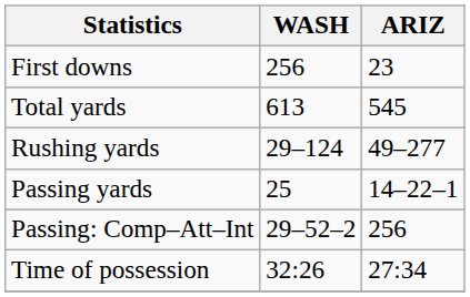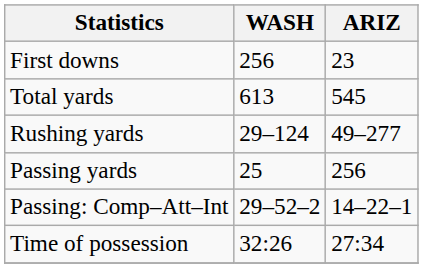Passing yards | ARIZ: 14–22–1 -> 256
Passing: Comp–Att–Int | ARIZ: 256 -> 14–22–1
